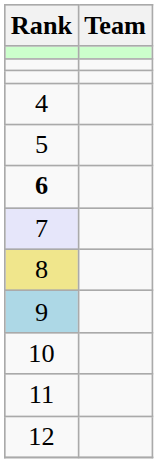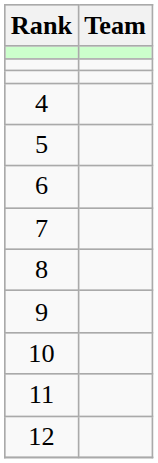row 7 | Rank: bold -> normal
row 8 | Rank: lavender background -> no background
row 9 | Rank: khaki background -> no background
row 10 | Rank: lightblue background -> no background
